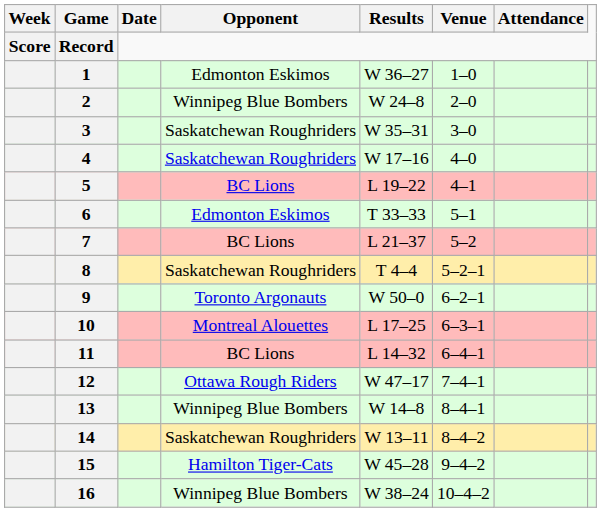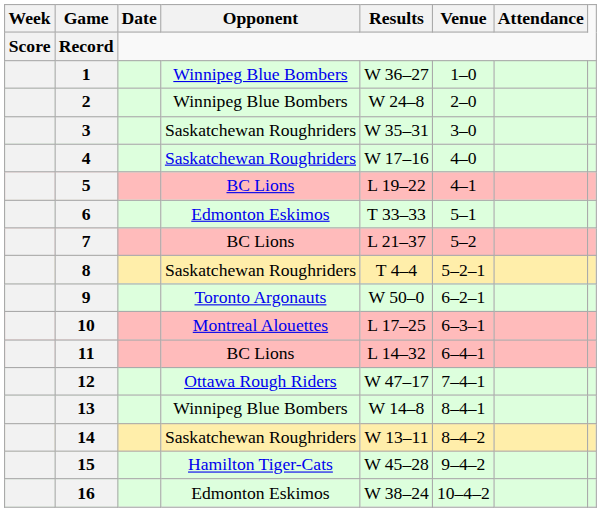1 | Opponent: Edmonton Eskimos -> Winnipeg Blue Bombers
16 | Opponent: Winnipeg Blue Bombers -> Edmonton Eskimos
